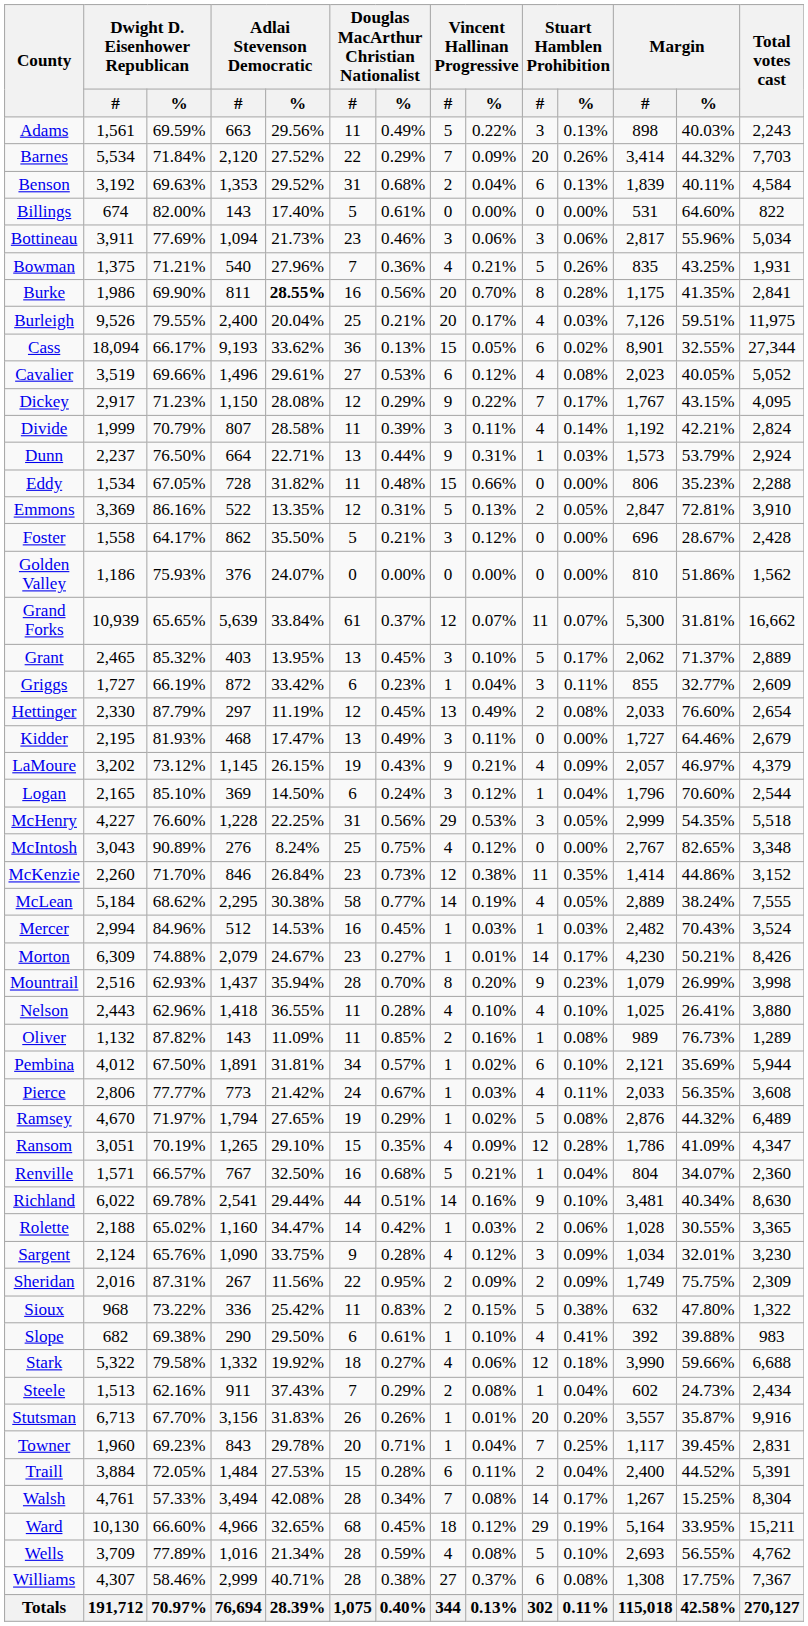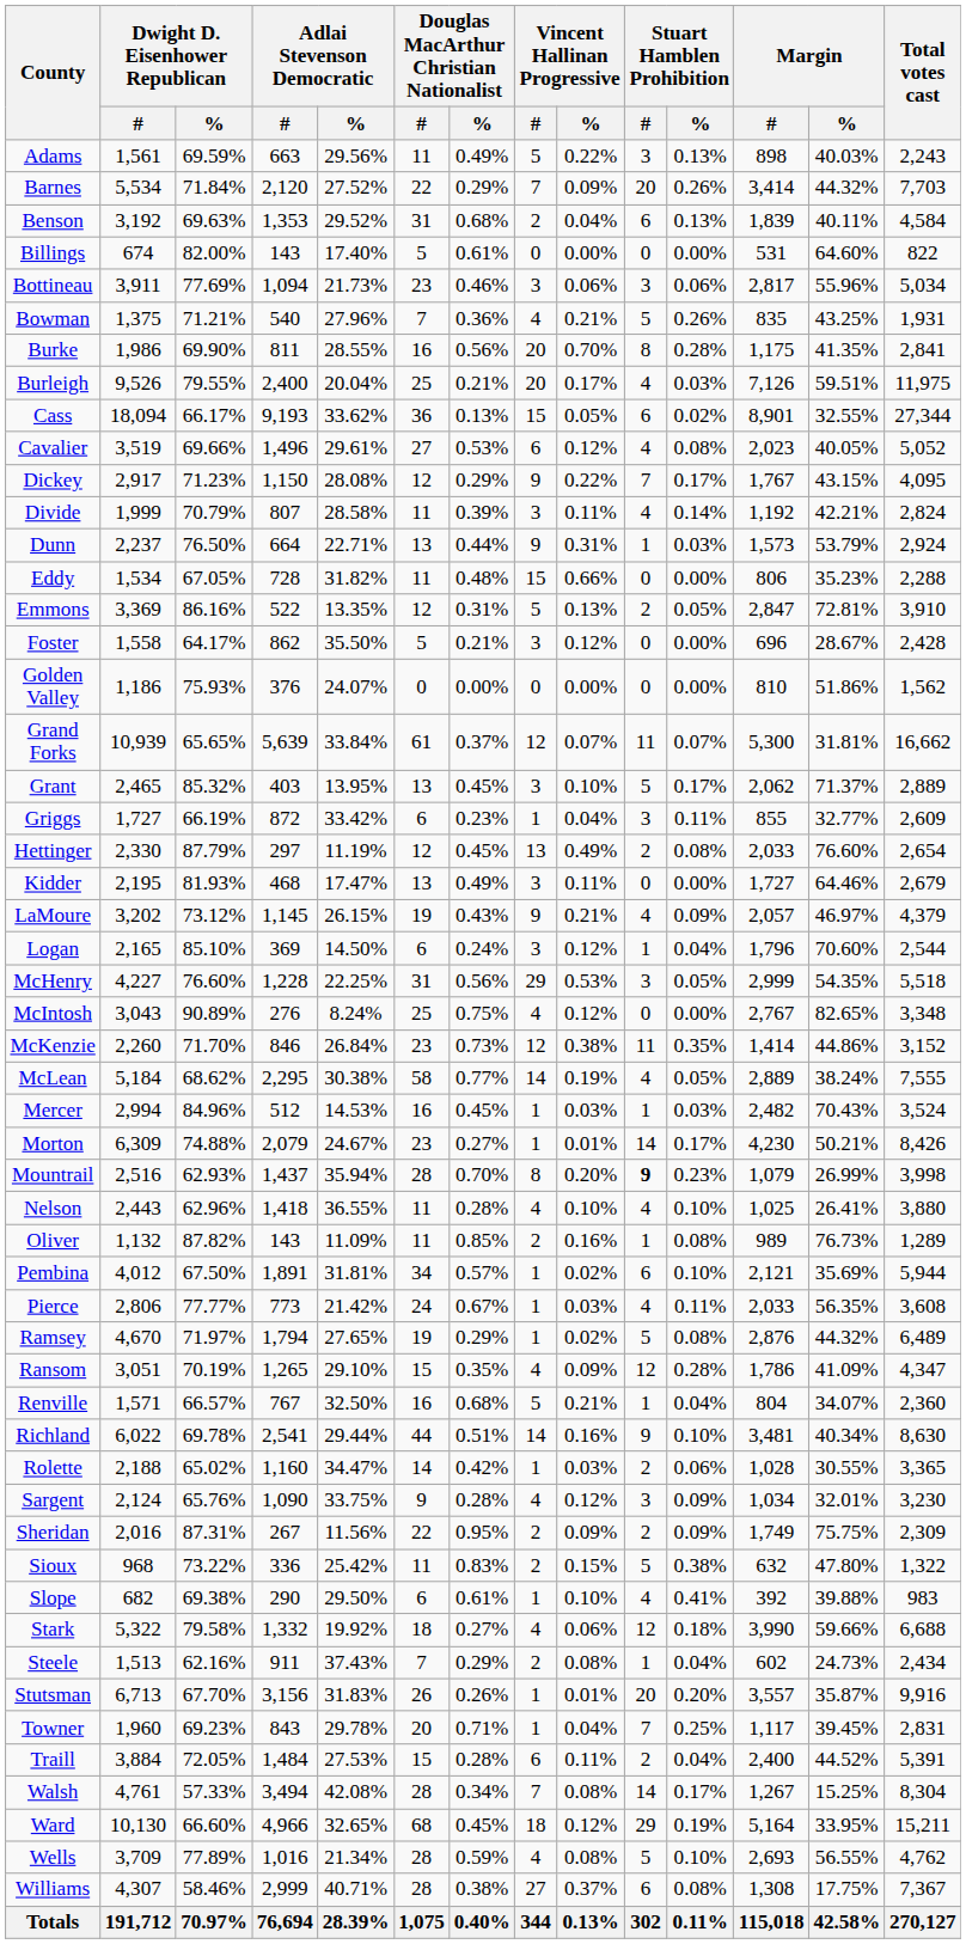Burke | Adlai Stevenson Democratic / %: bold -> normal
Mountrail | Stuart Hamblen Prohibition / #: normal -> bold
